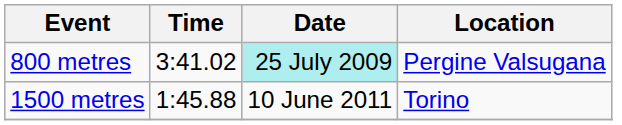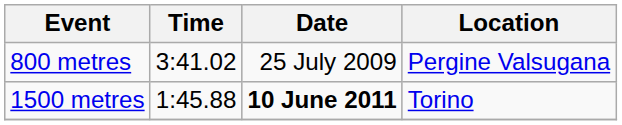800 metres | Date: paleturquoise background -> no background
1500 metres | Date: normal -> bold
